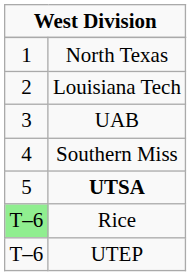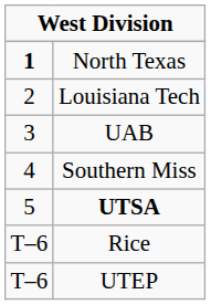North Texas | column 1: normal -> bold
Rice | column 1: lightgreen background -> no background
